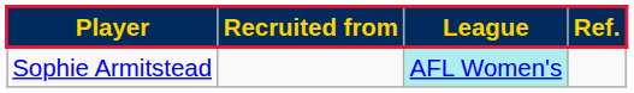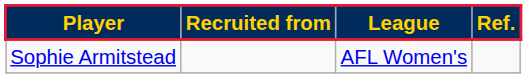Sophie Armitstead | column 3: paleturquoise background -> no background
